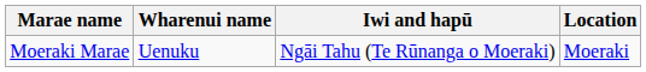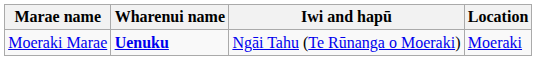Moeraki Marae | Wharenui name: normal -> bold
